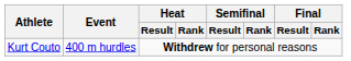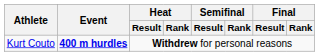Kurt Couto | Event: normal -> bold
